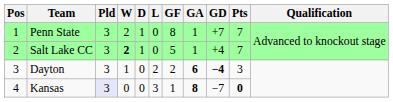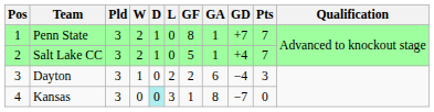Salt Lake CC | W: bold -> normal
Dayton | GA: bold -> normal
Dayton | GD: bold -> normal
Kansas | Pld: lavender background -> no background
Kansas | D: no background -> paleturquoise background
Kansas | GA: bold -> normal
Kansas | Pts: bold -> normal
